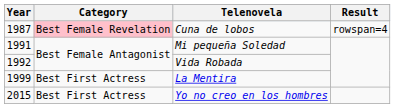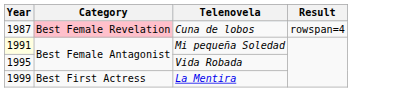Mi pequeña Soledad | Year: no background -> lightyellow background
Vida Robada | Year: 1992 -> 1995
- row: 2015 | Best First Actress | Yo no creo en los hombres
